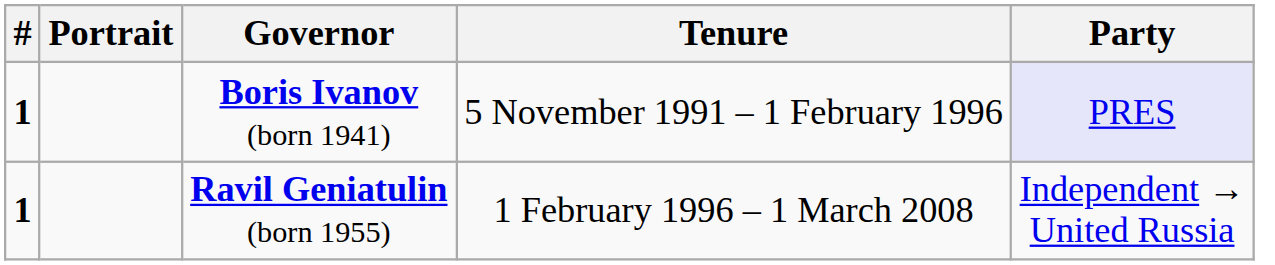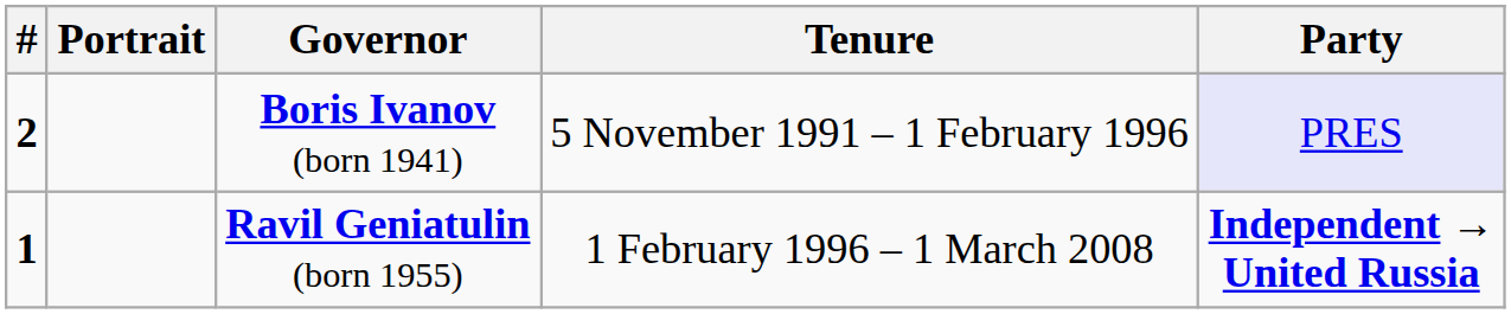Boris Ivanov (born 1941) | #: 1 -> 2
Ravil Geniatulin (born 1955) | Party: normal -> bold
